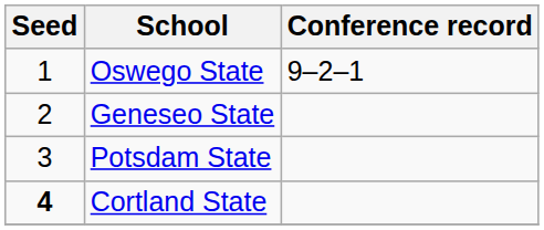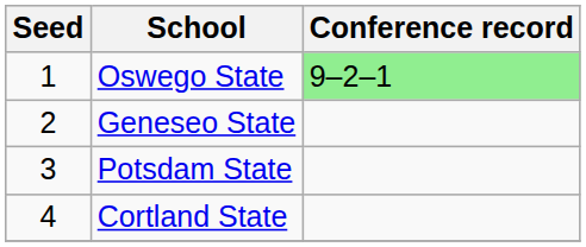Oswego State | Conference record: no background -> lightgreen background
Cortland State | Seed: bold -> normal
